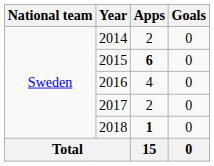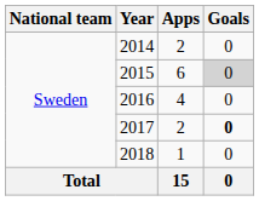2015 | Apps: bold -> normal
2015 | Goals: no background -> lightgrey background
2017 | Goals: normal -> bold
2018 | Apps: bold -> normal
